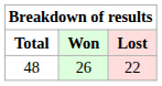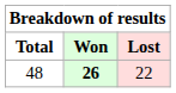48 | Won: normal -> bold
